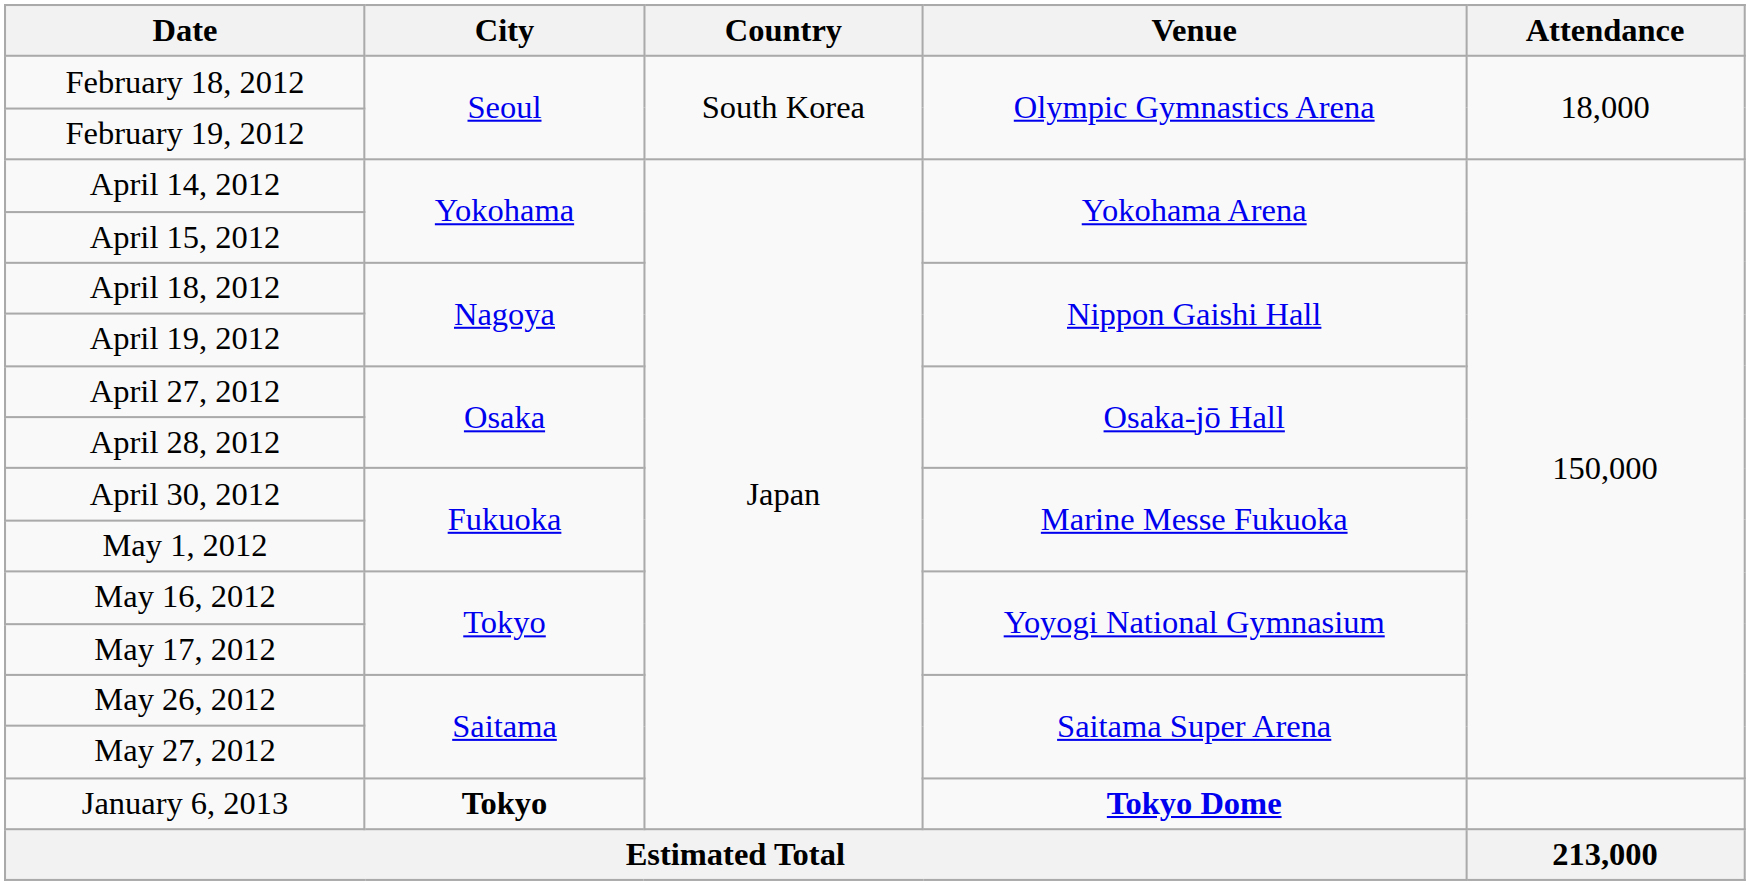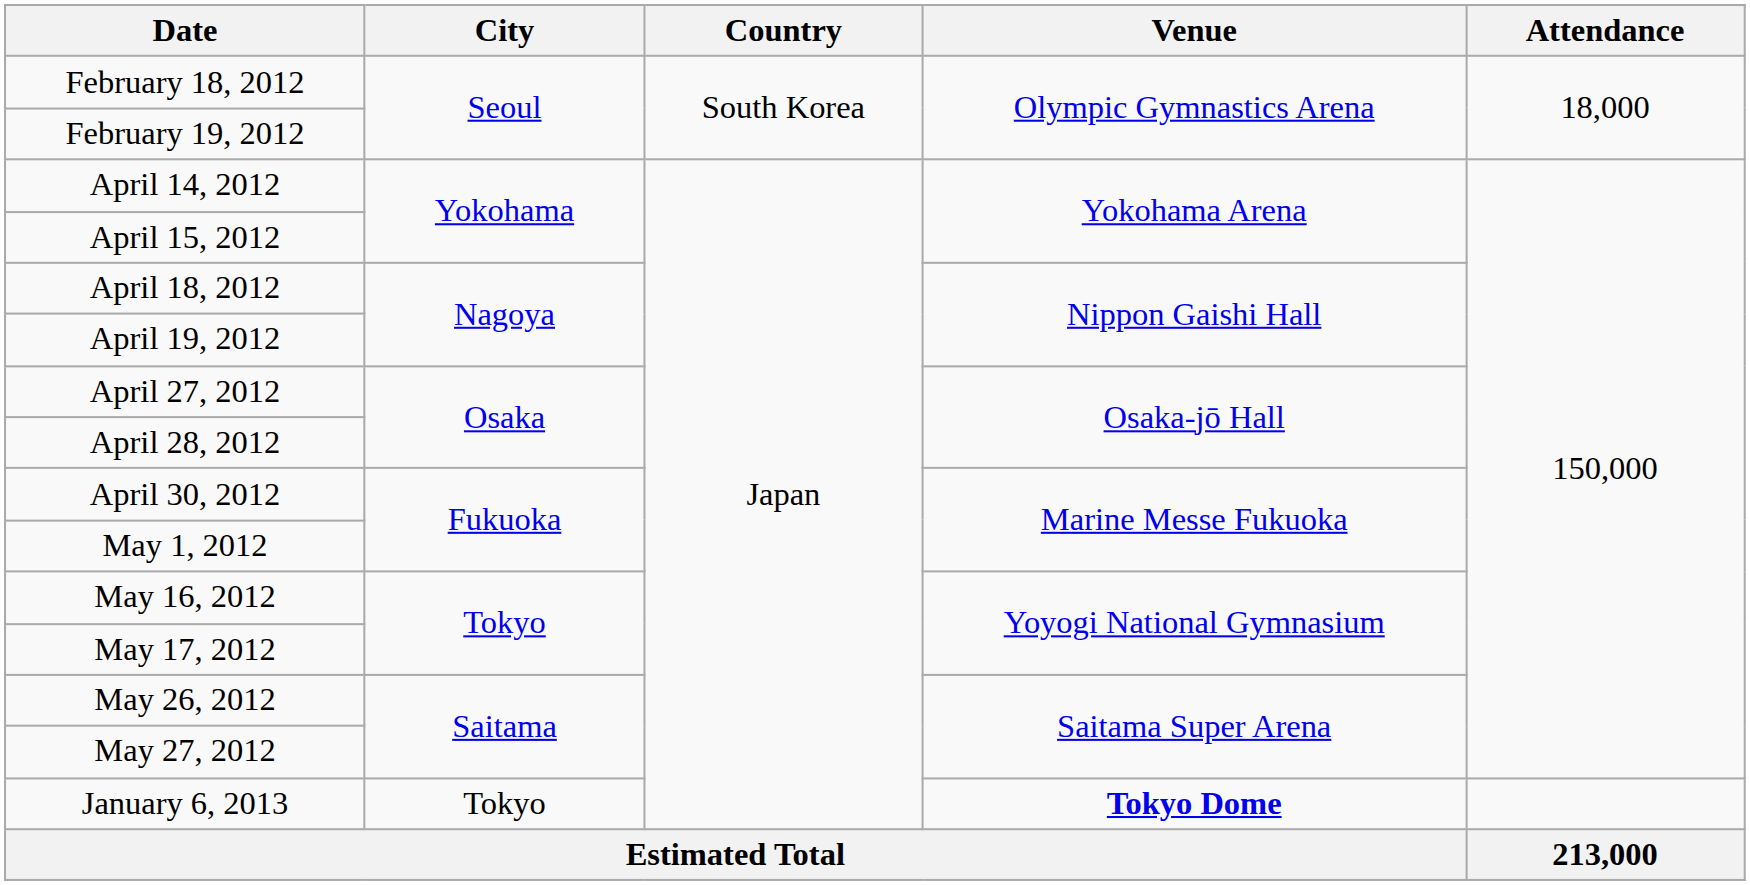January 6, 2013 | City: bold -> normal
